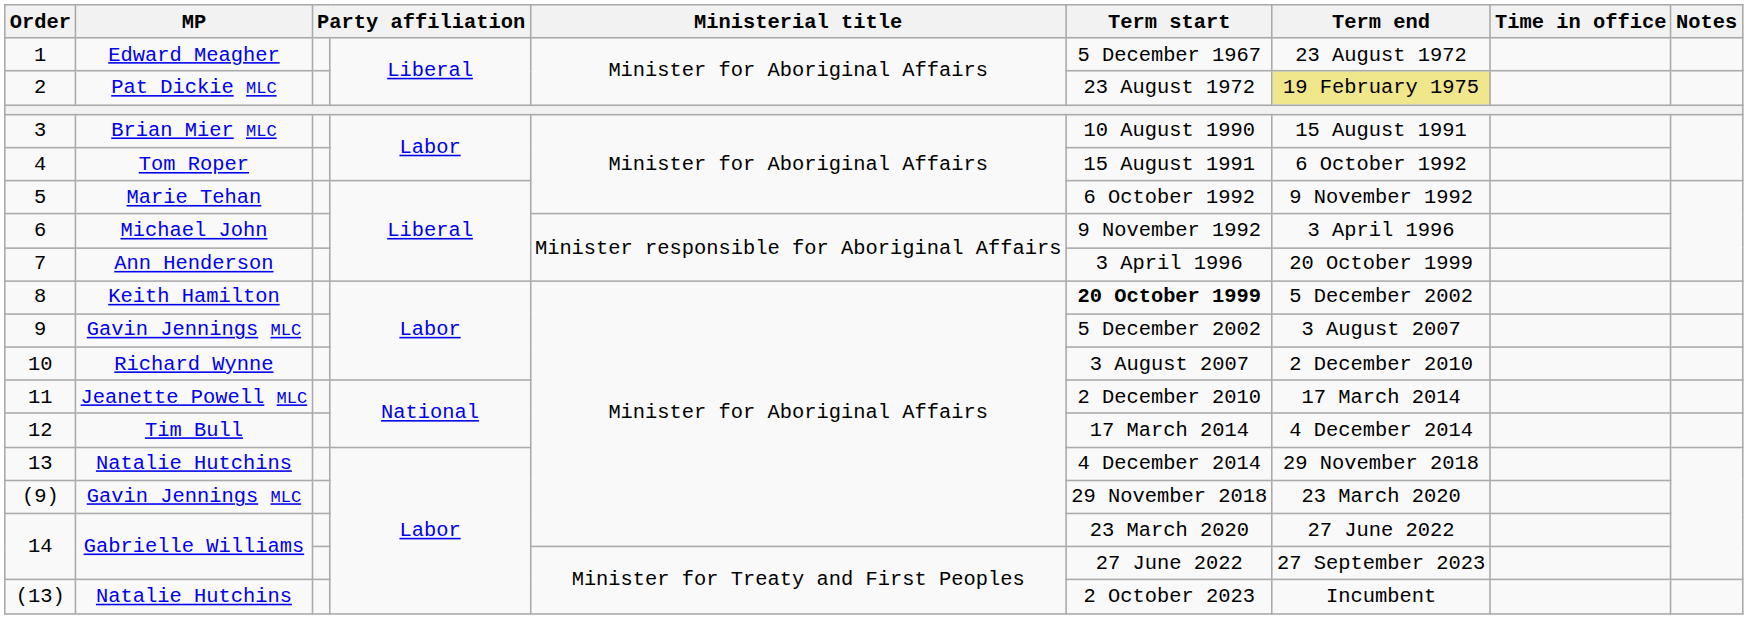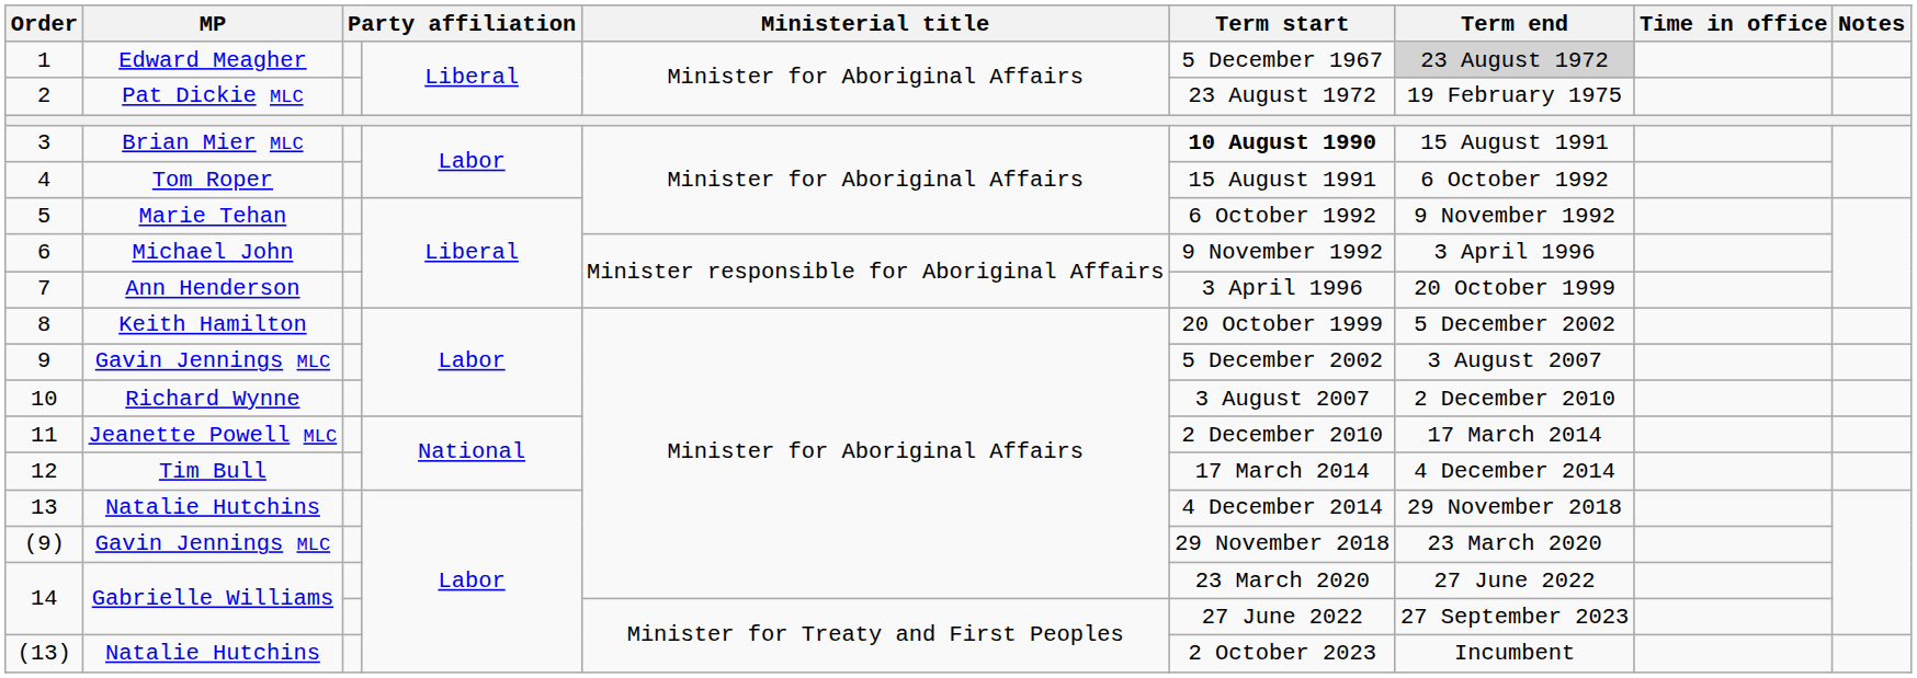1 | Term end: no background -> lightgrey background
2 | Term end: khaki background -> no background
3 | Term start: normal -> bold
8 | Term start: bold -> normal
